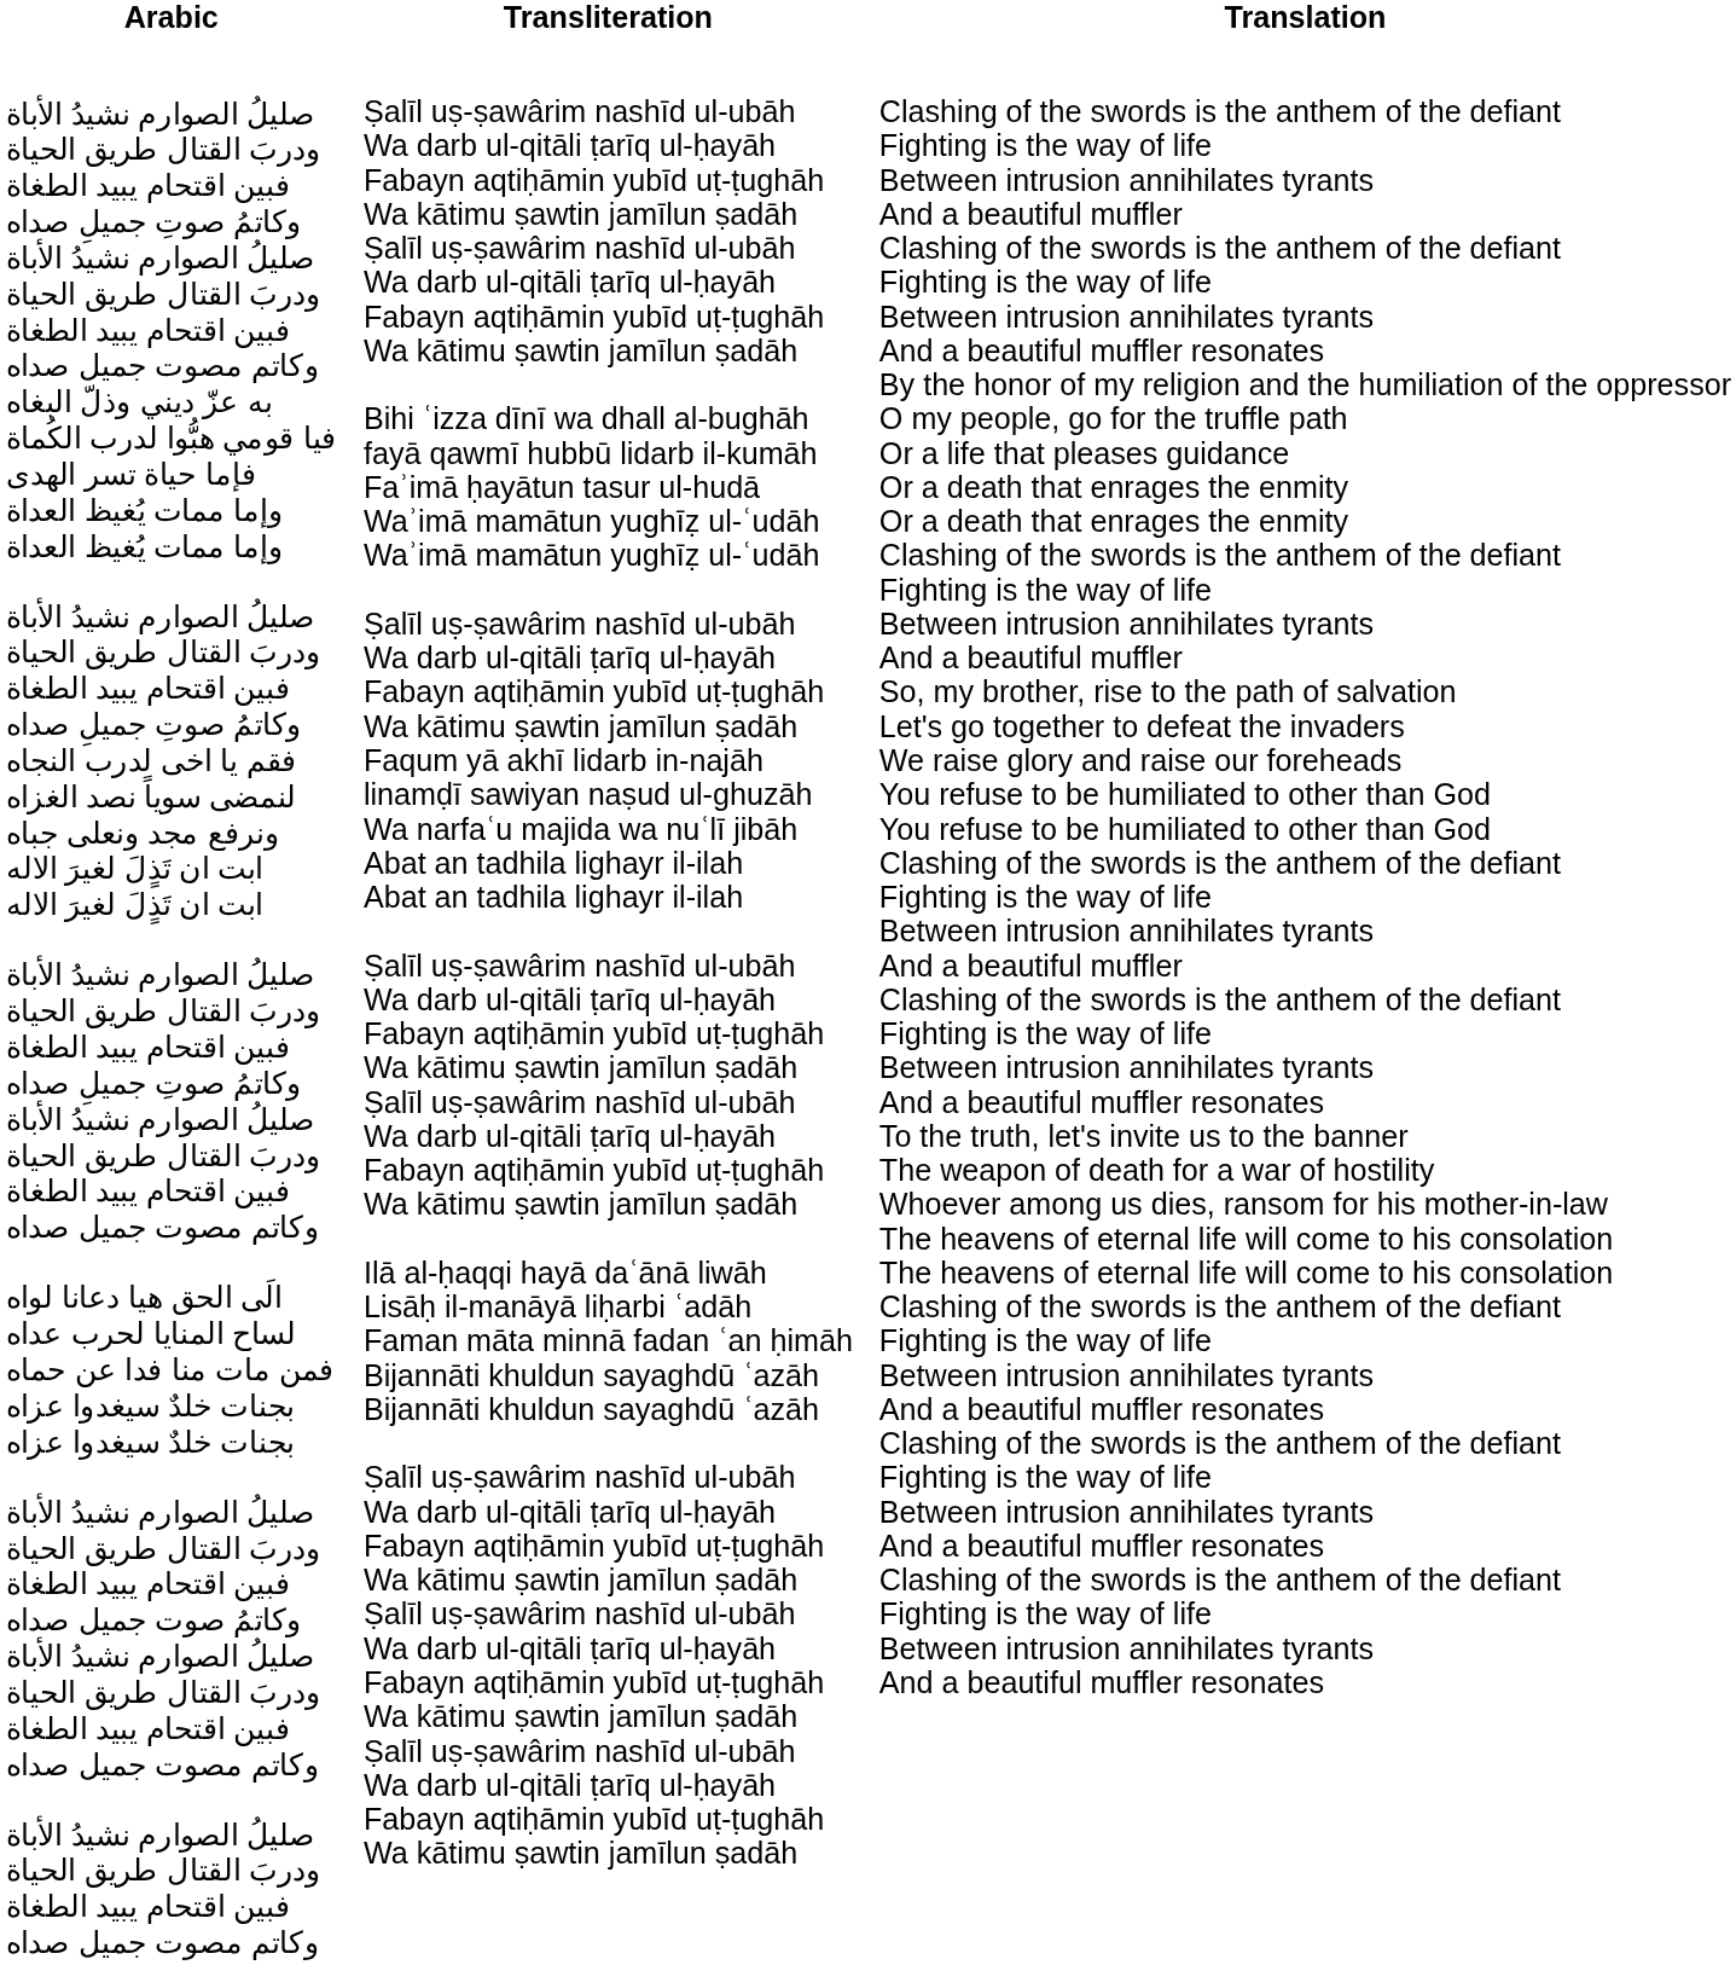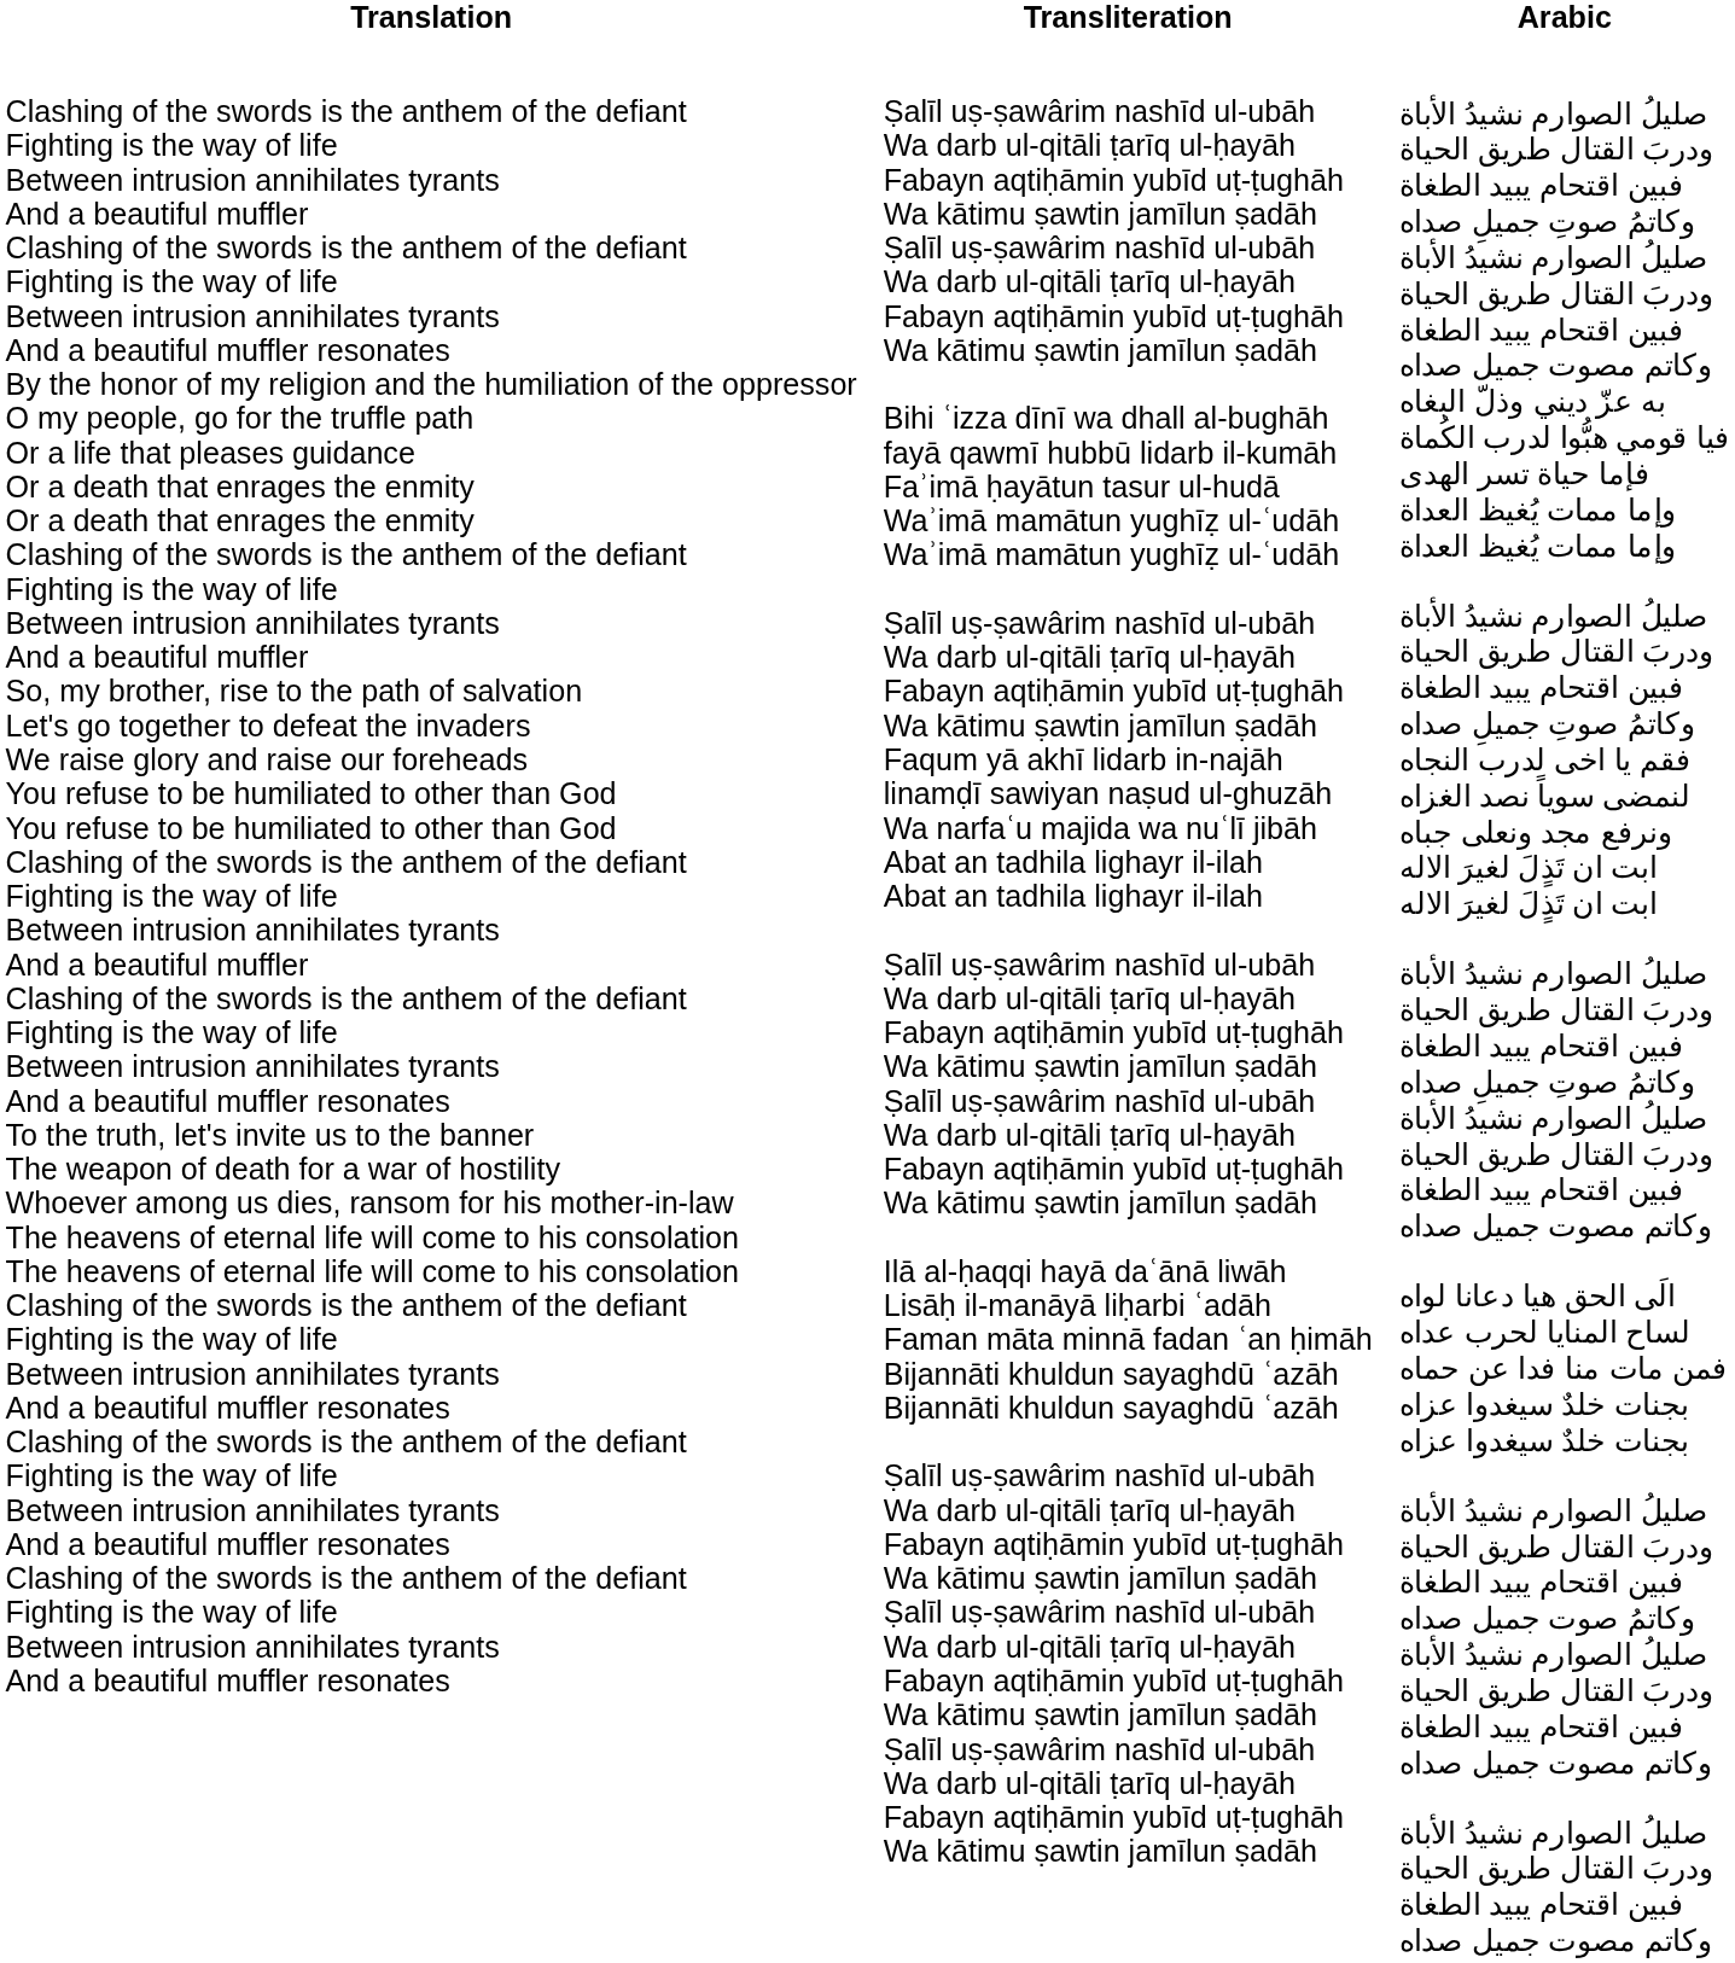columns swapped: Arabic <-> Translation
